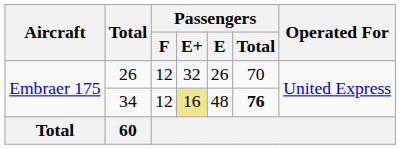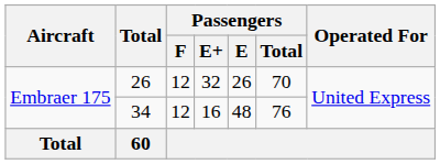34 | Passengers / E+: khaki background -> no background
34 | Passengers / Total: bold -> normal
